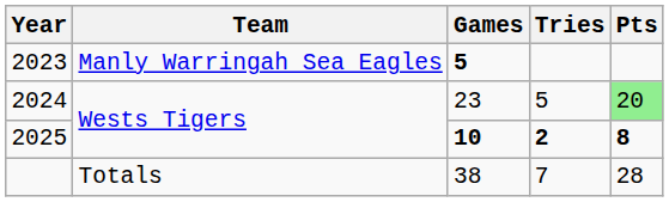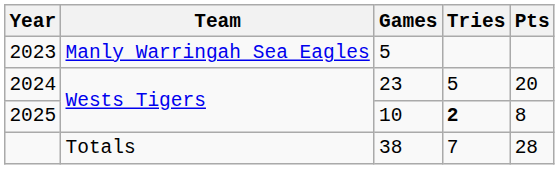2023 | Games: bold -> normal
2024 | Pts: lightgreen background -> no background
2025 | Games: bold -> normal
2025 | Pts: bold -> normal
